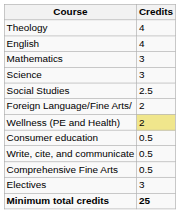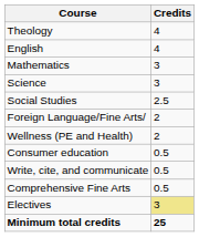Wellness (PE and Health) | Credits: khaki background -> no background
Electives | Credits: no background -> khaki background
